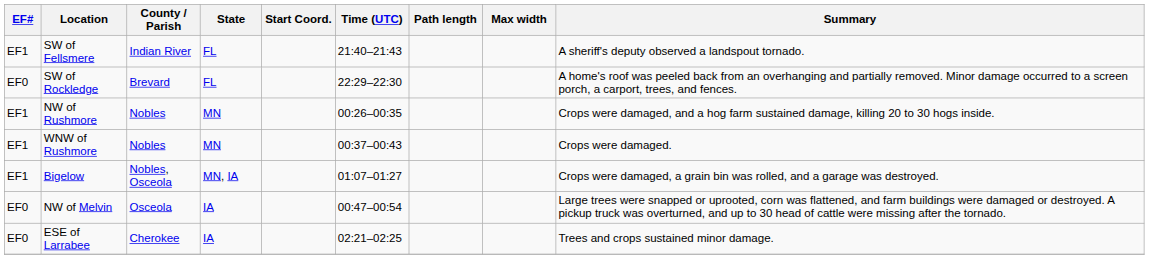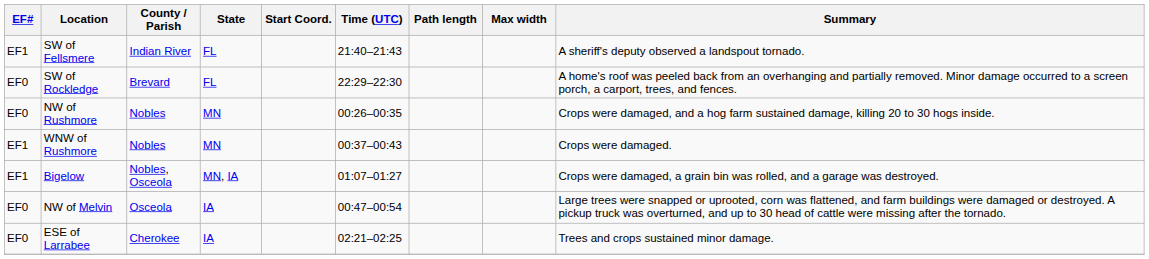NW of Rushmore | EF#: EF1 -> EF0
